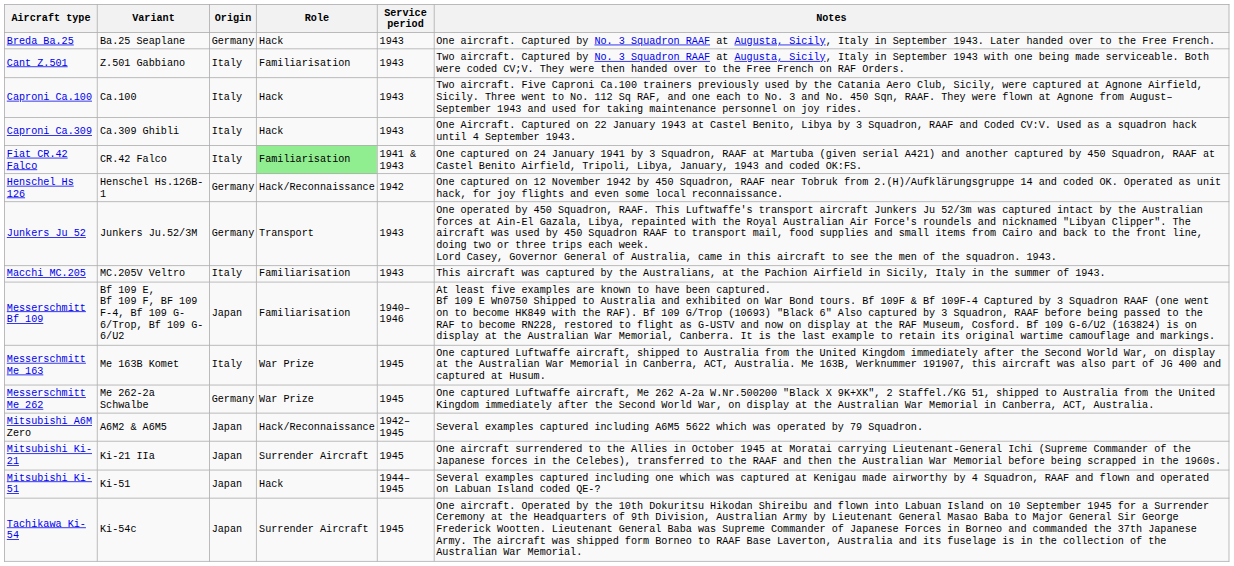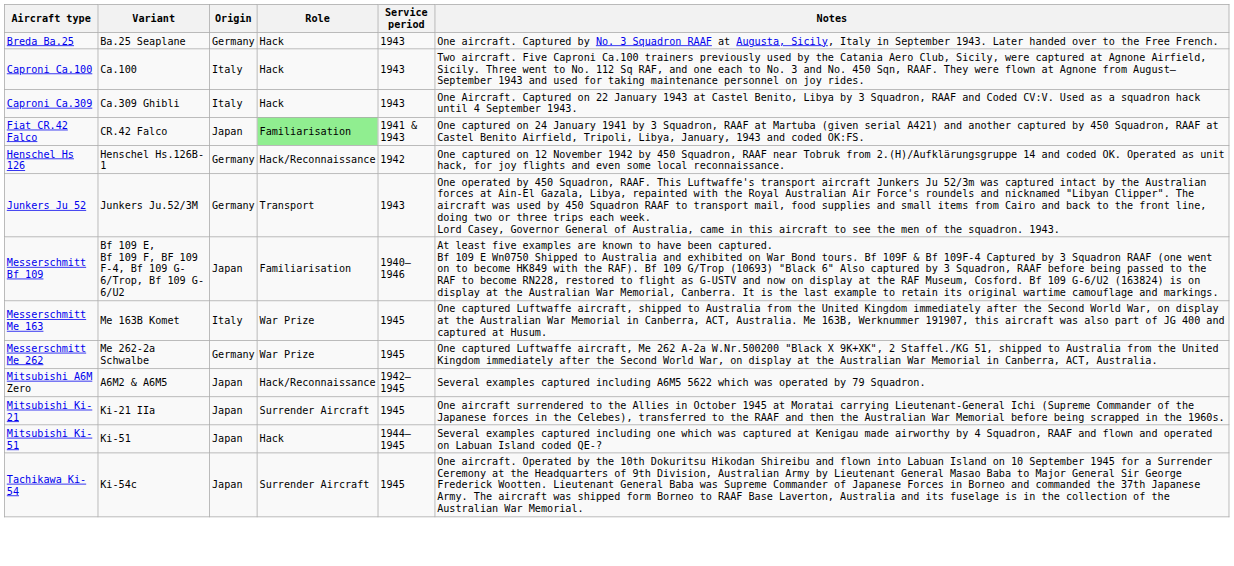- row: Cant Z.501 | Z.501 Gabbiano | Italy | Familiarisation | 1943 | Two aircraft. Captured by No. 3 Squadron RAAF at Augusta, Sicily, Italy in September 1943 with one being made serviceable. Both were coded CV;V. They were then handed over to the Free French on RAF Orders.
Fiat CR.42 Falco | Origin: Italy -> Japan
- row: Macchi MC.205 | MC.205V Veltro | Italy | Familiarisation | 1943 | This aircraft was captured by the Australians, at the Pachion Airfield in Sicily, Italy in the summer of 1943.
